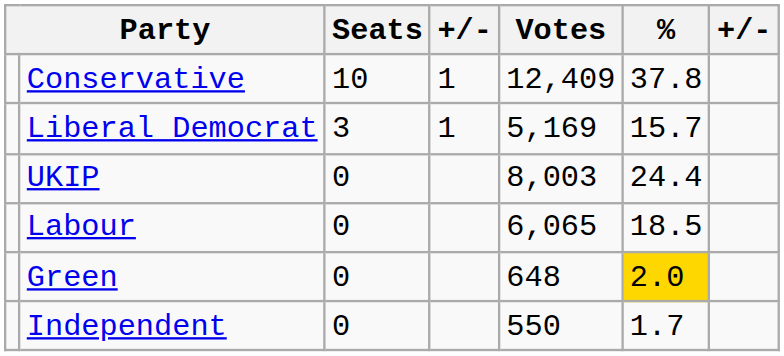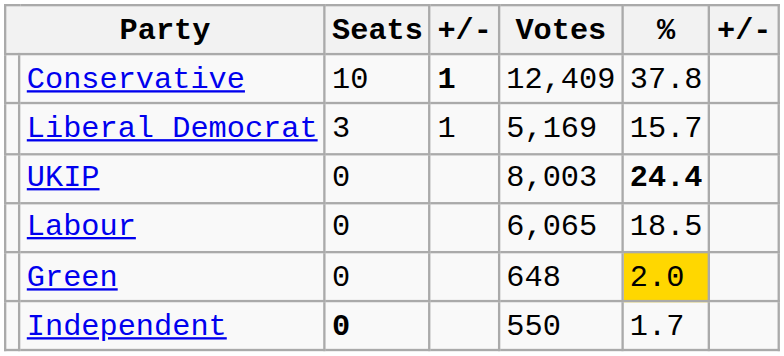Conservative | column 4: normal -> bold
UKIP | %: normal -> bold
Independent | Seats: normal -> bold
